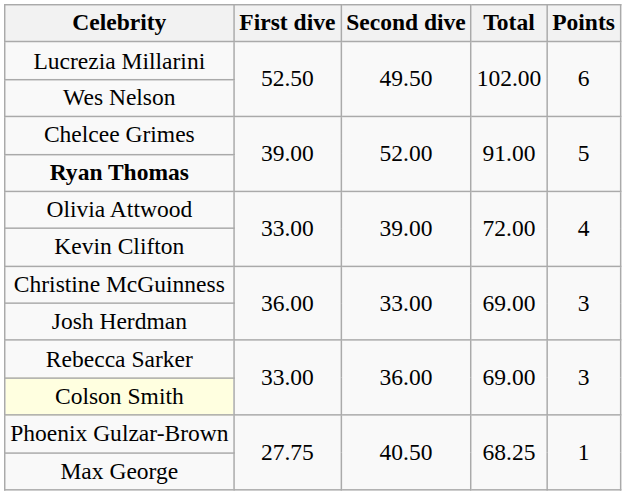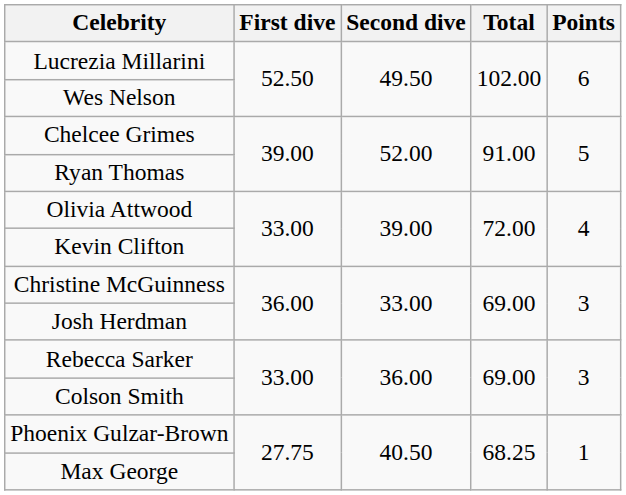Ryan Thomas | Celebrity: bold -> normal
Colson Smith | Celebrity: lightyellow background -> no background
